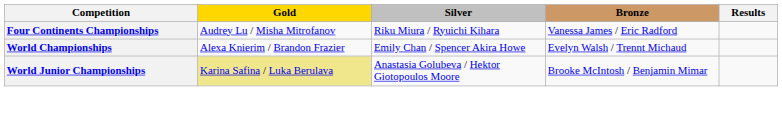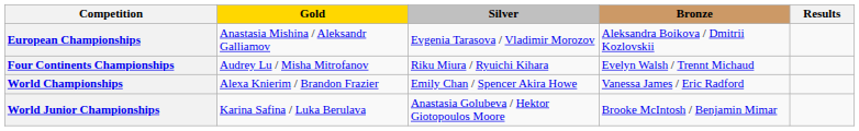+ row: European Championships | Anastasia Mishina / Aleksandr Galliamov | Evgenia Tarasova / Vladimir Morozov | Aleksandra Boikova / Dmitrii Kozlovskii
Four Continents Championships | Bronze: Vanessa James / Eric Radford -> Evelyn Walsh / Trennt Michaud
World Championships | Bronze: Evelyn Walsh / Trennt Michaud -> Vanessa James / Eric Radford
World Junior Championships | Gold: khaki background -> no background
